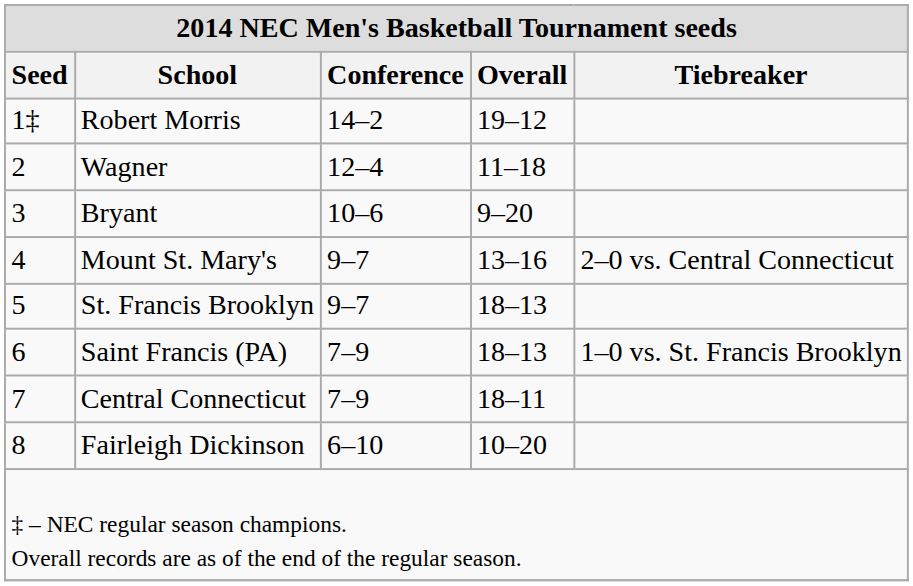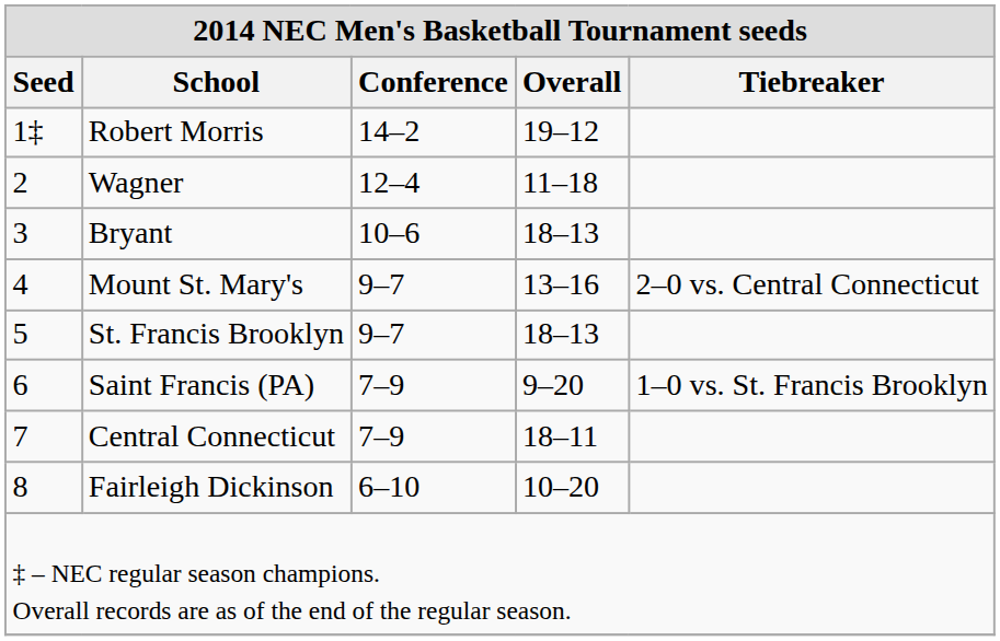Bryant | Overall: 9–20 -> 18–13
Saint Francis (PA) | Overall: 18–13 -> 9–20
